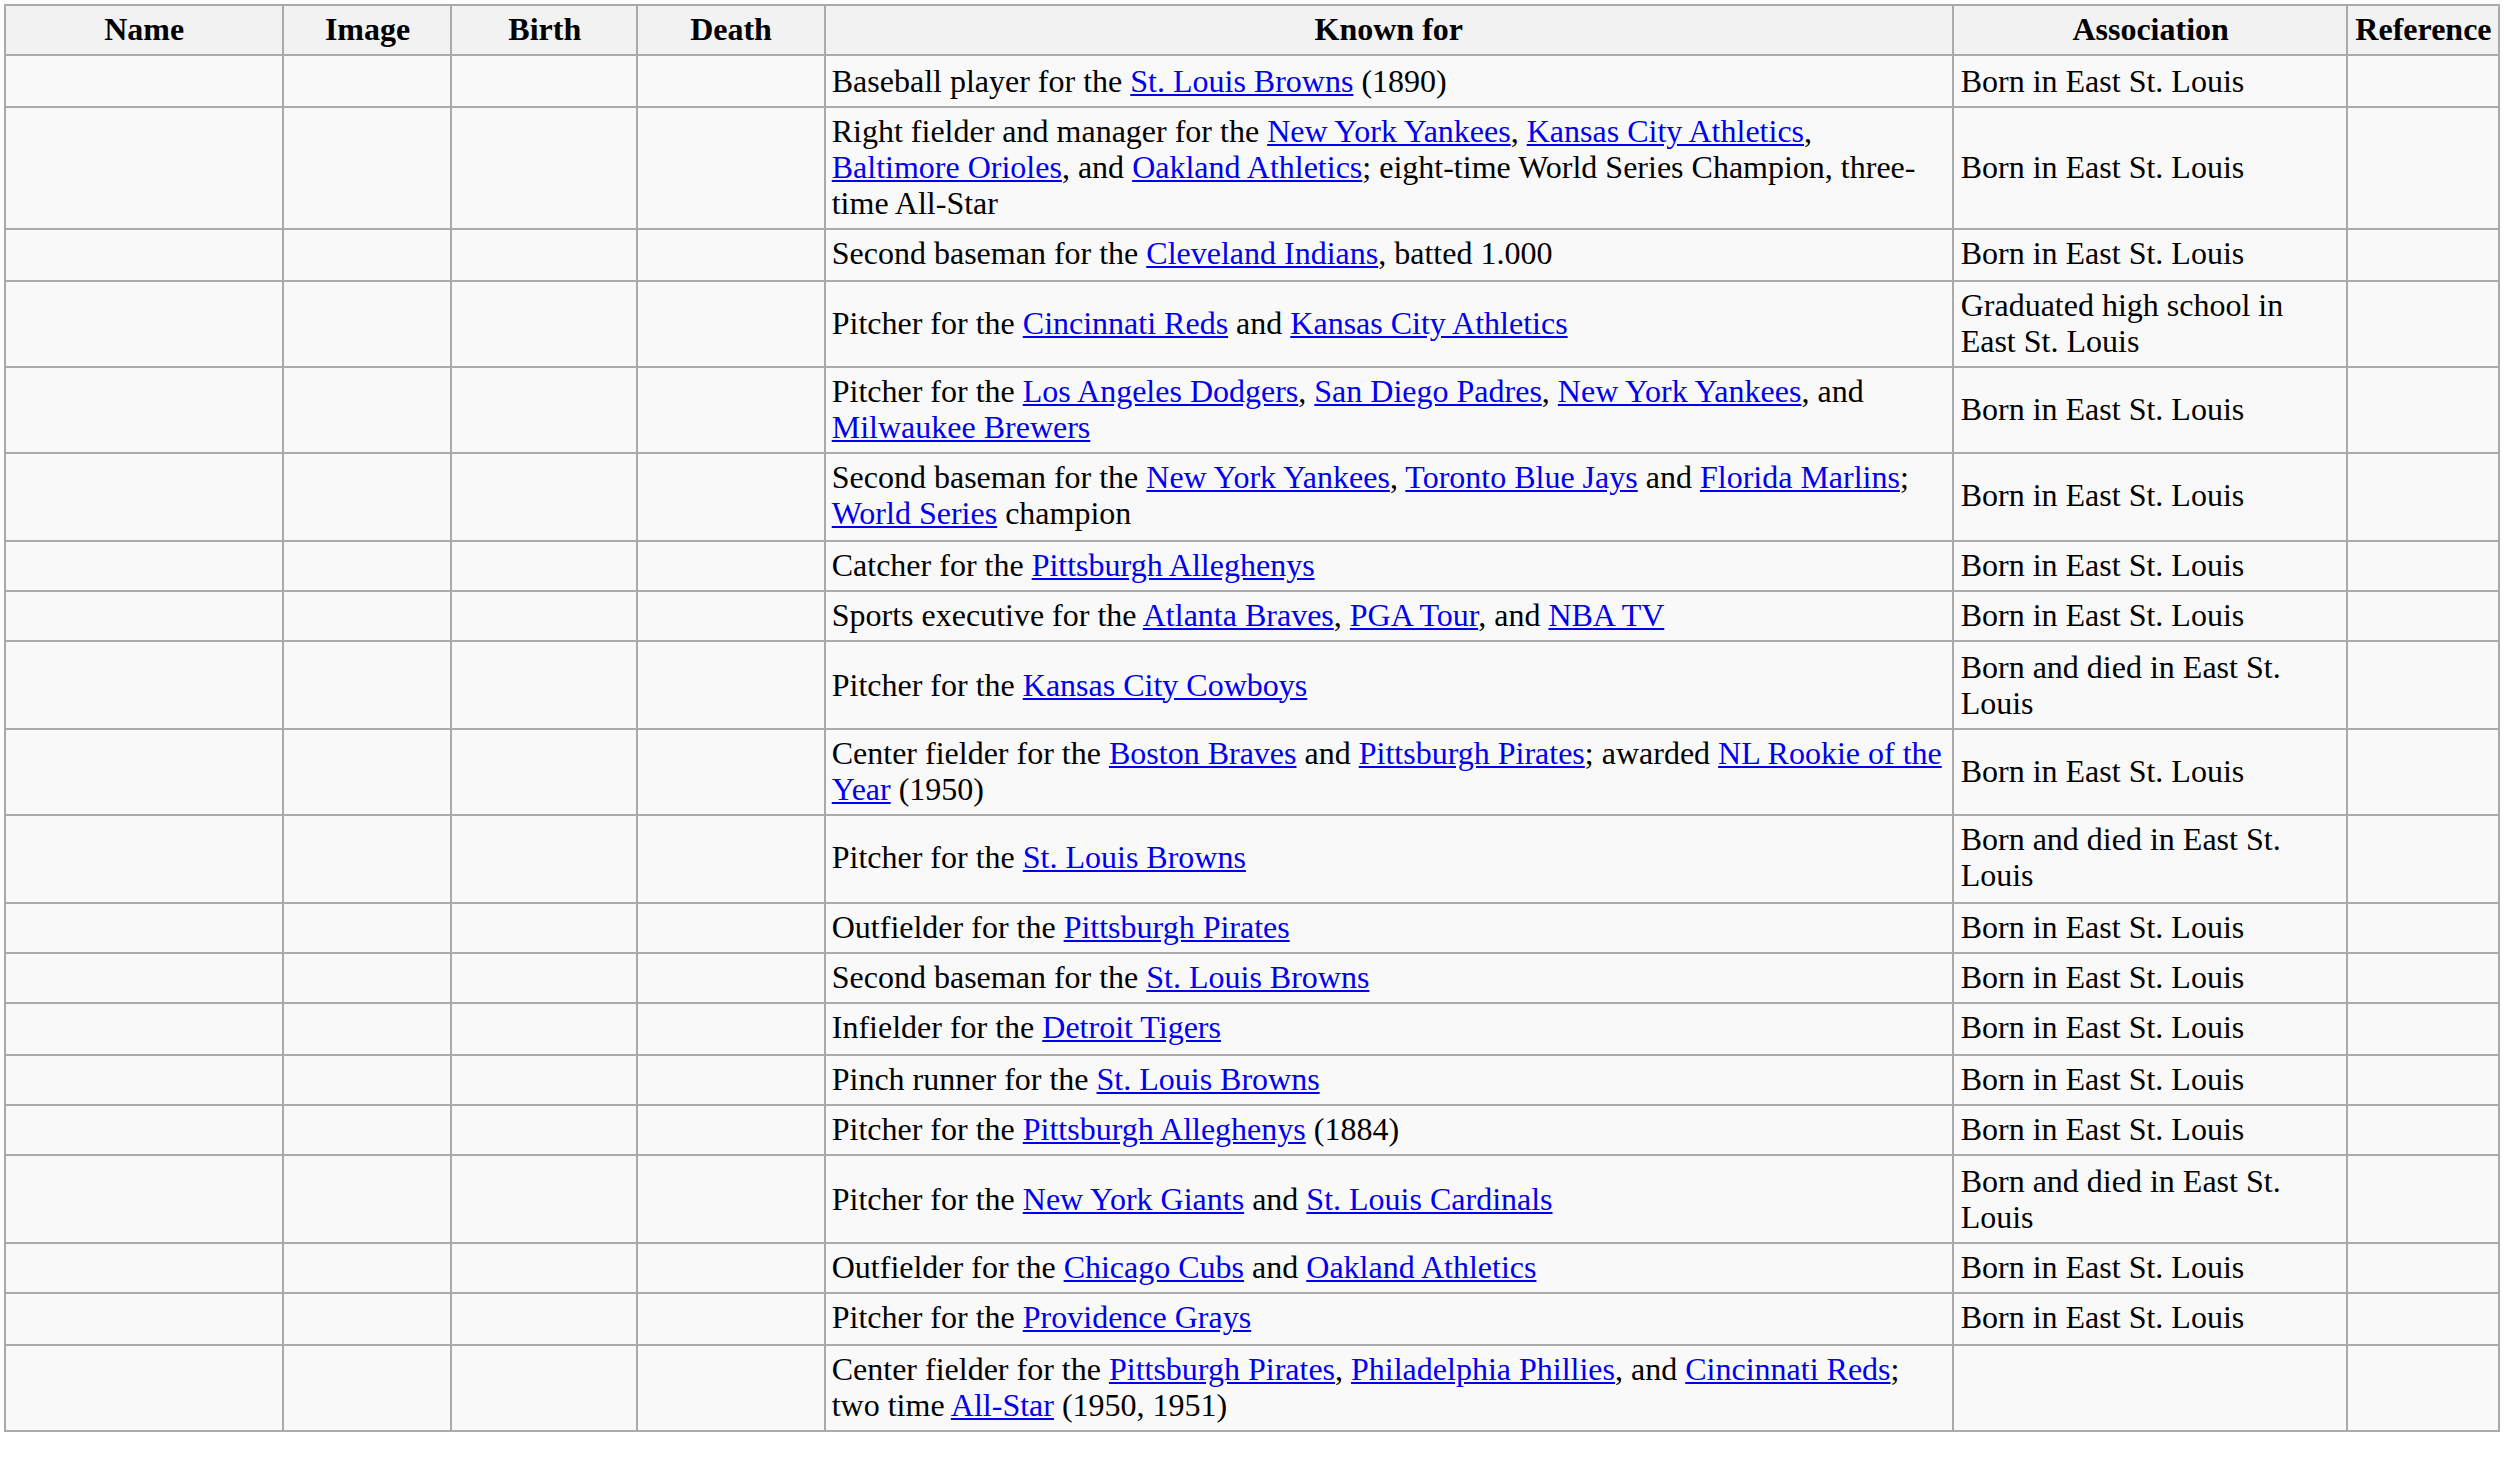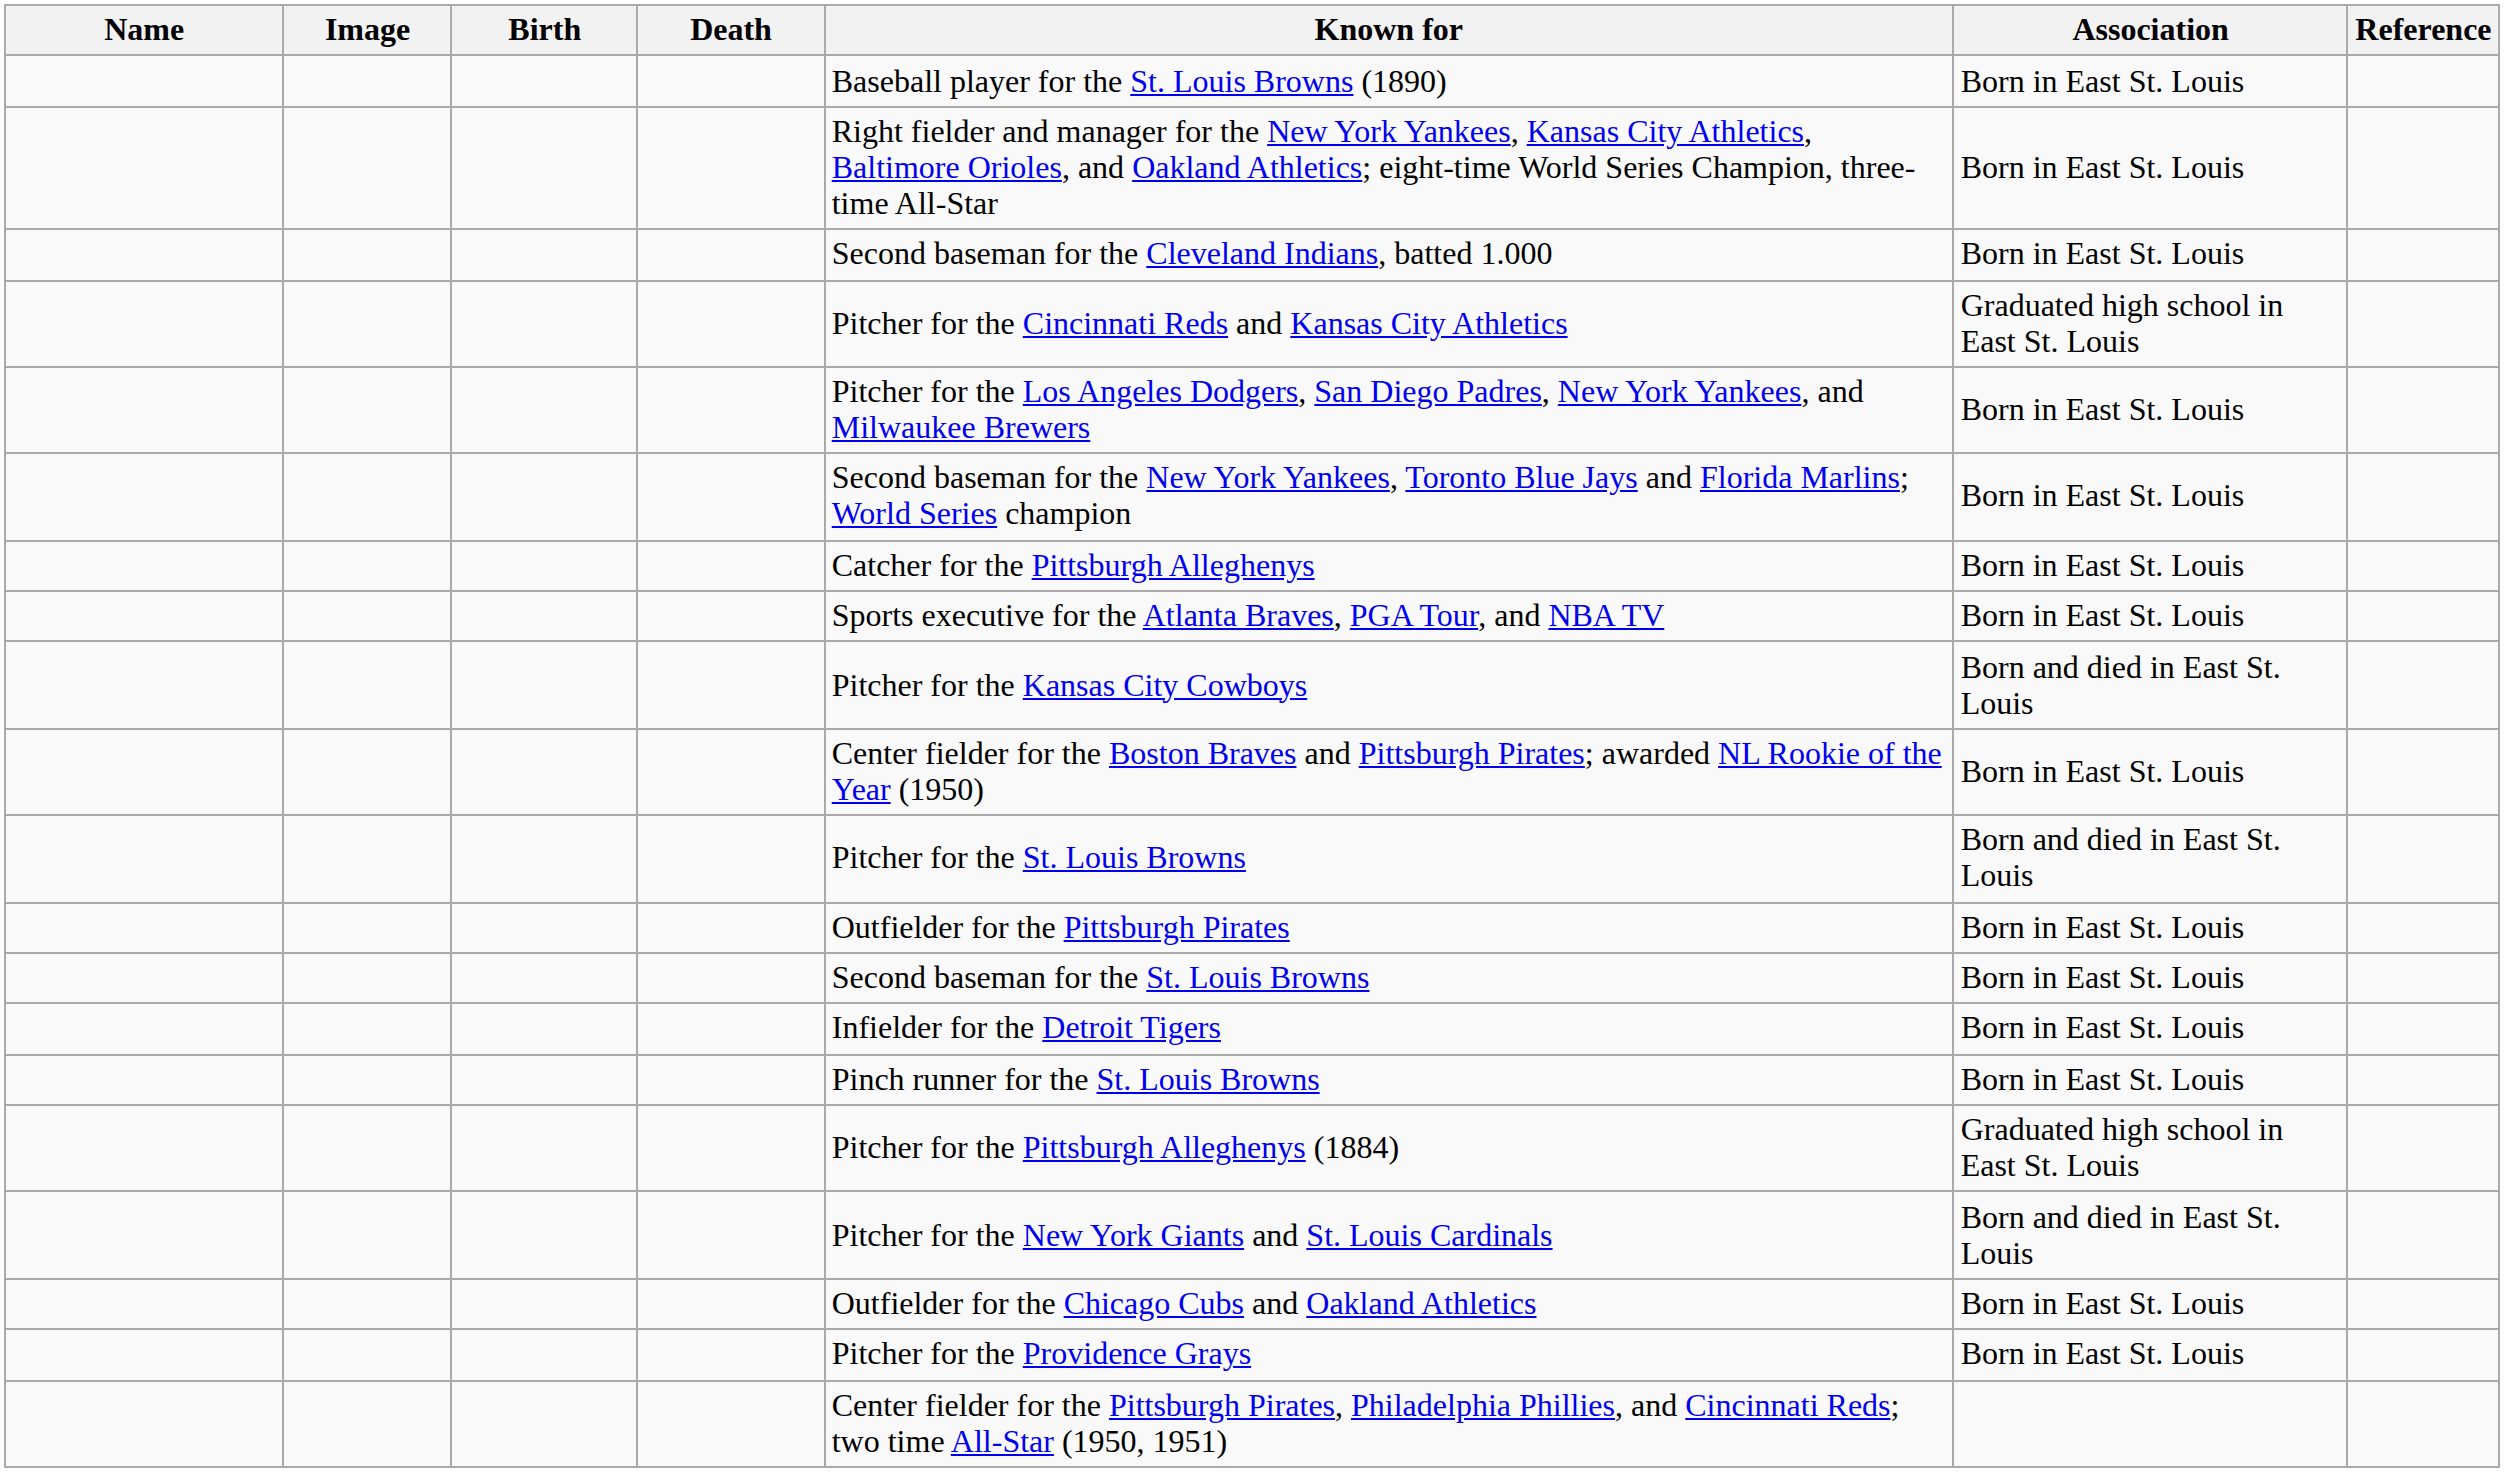row 17 | Association: Born in East St. Louis -> Graduated high school in East St. Louis
